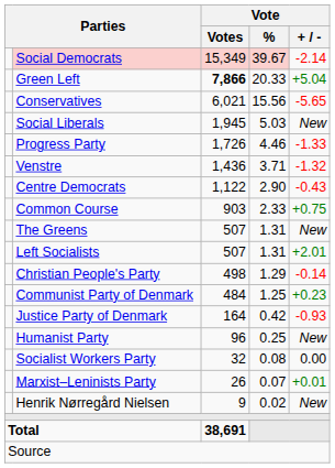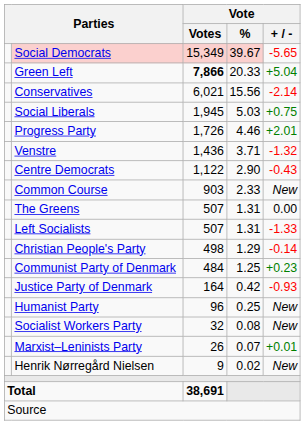Social Democrats | Vote / + / -: -2.14 -> -5.65
Conservatives | Vote / + / -: -5.65 -> -2.14
Social Liberals | Vote / + / -: New -> +0.75
Progress Party | Vote / + / -: -1.33 -> +2.01
Common Course | Vote / + / -: +0.75 -> New
The Greens | Vote / + / -: New -> 0.00
Left Socialists | Vote / + / -: +2.01 -> -1.33
Socialist Workers Party | Vote / + / -: 0.00 -> New
